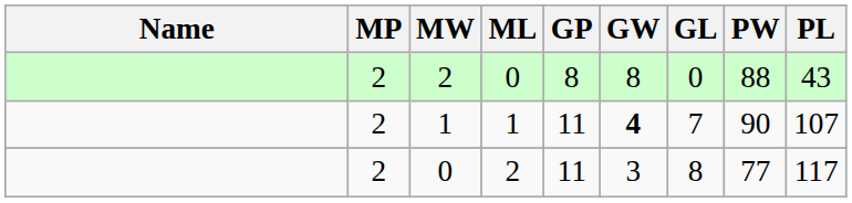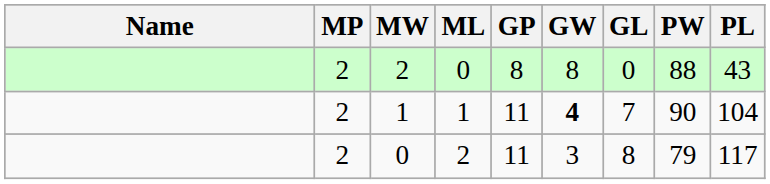row 3 | PL: 107 -> 104
row 4 | PW: 77 -> 79
